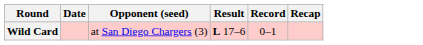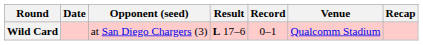+ column: Venue | Qualcomm Stadium
